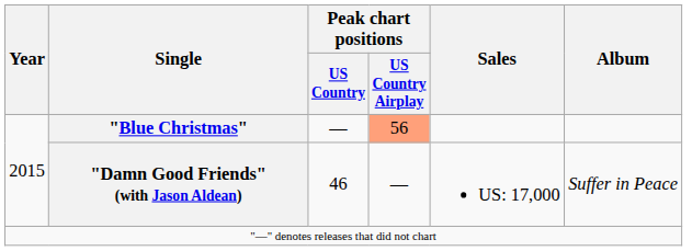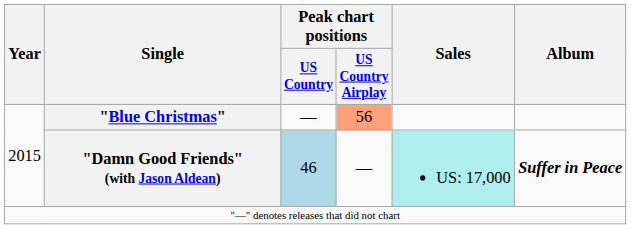"Damn Good Friends" (with Jason Aldean) | Peak chart positions / US Country: no background -> lightblue background
"Damn Good Friends" (with Jason Aldean) | Sales: no background -> paleturquoise background
"Damn Good Friends" (with Jason Aldean) | Album: normal -> bold
